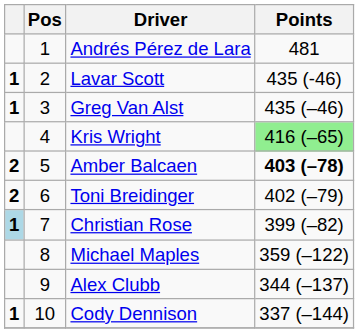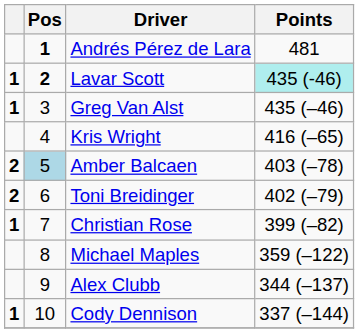Andrés Pérez de Lara | Pos: normal -> bold
Lavar Scott | Pos: normal -> bold
Lavar Scott | Points: no background -> paleturquoise background
Kris Wright | Points: lightgreen background -> no background
Amber Balcaen | Pos: no background -> lightblue background
Amber Balcaen | Points: bold -> normal
Christian Rose | column 1: lightblue background -> no background
